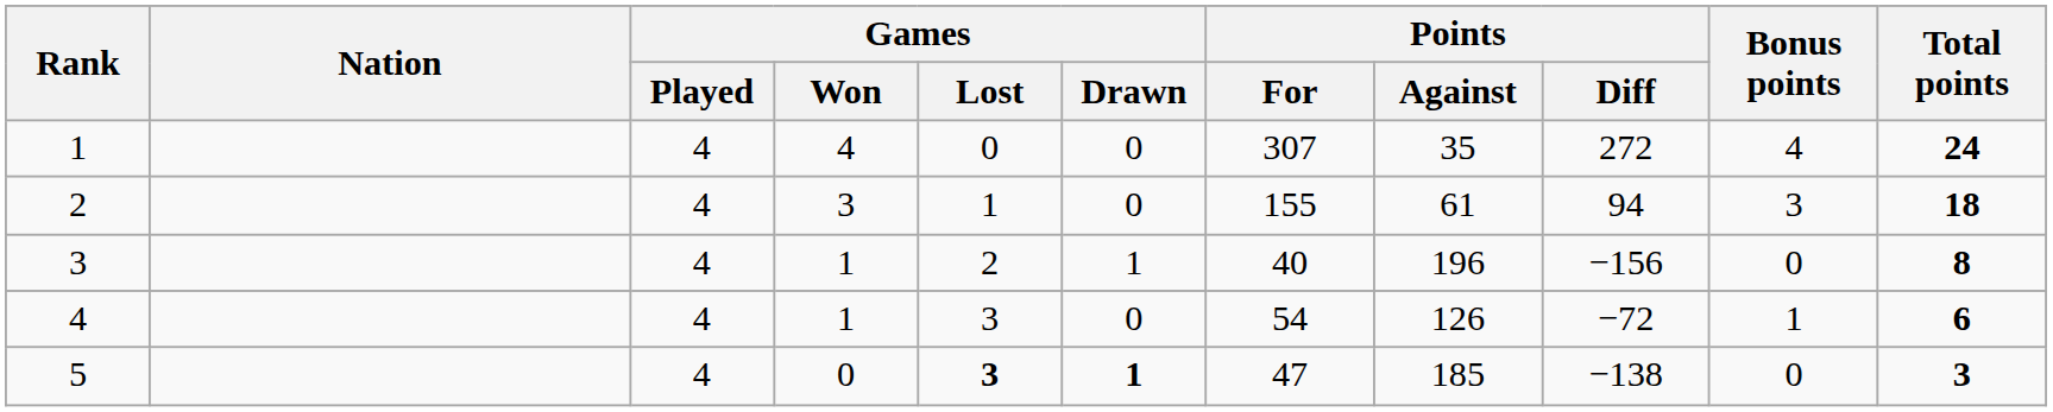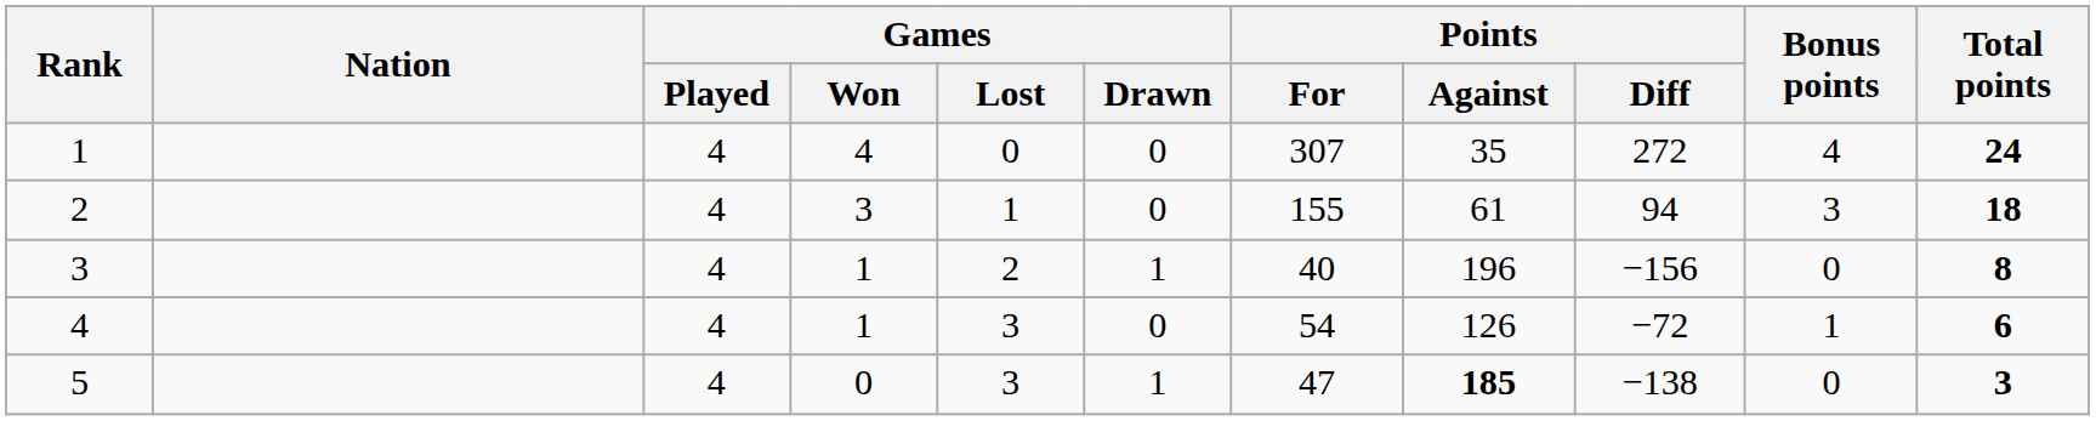5 | Games / Lost: bold -> normal
5 | Games / Drawn: bold -> normal
5 | Points / Against: normal -> bold
